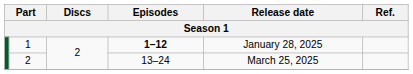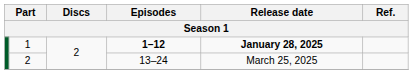1 | Release date: normal -> bold
